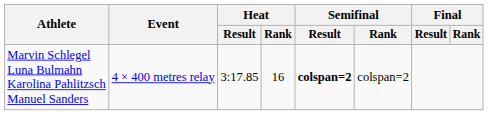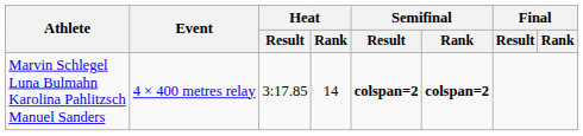row 3 | Heat / Rank: 16 -> 14
row 3 | Semifinal / Rank: normal -> bold
